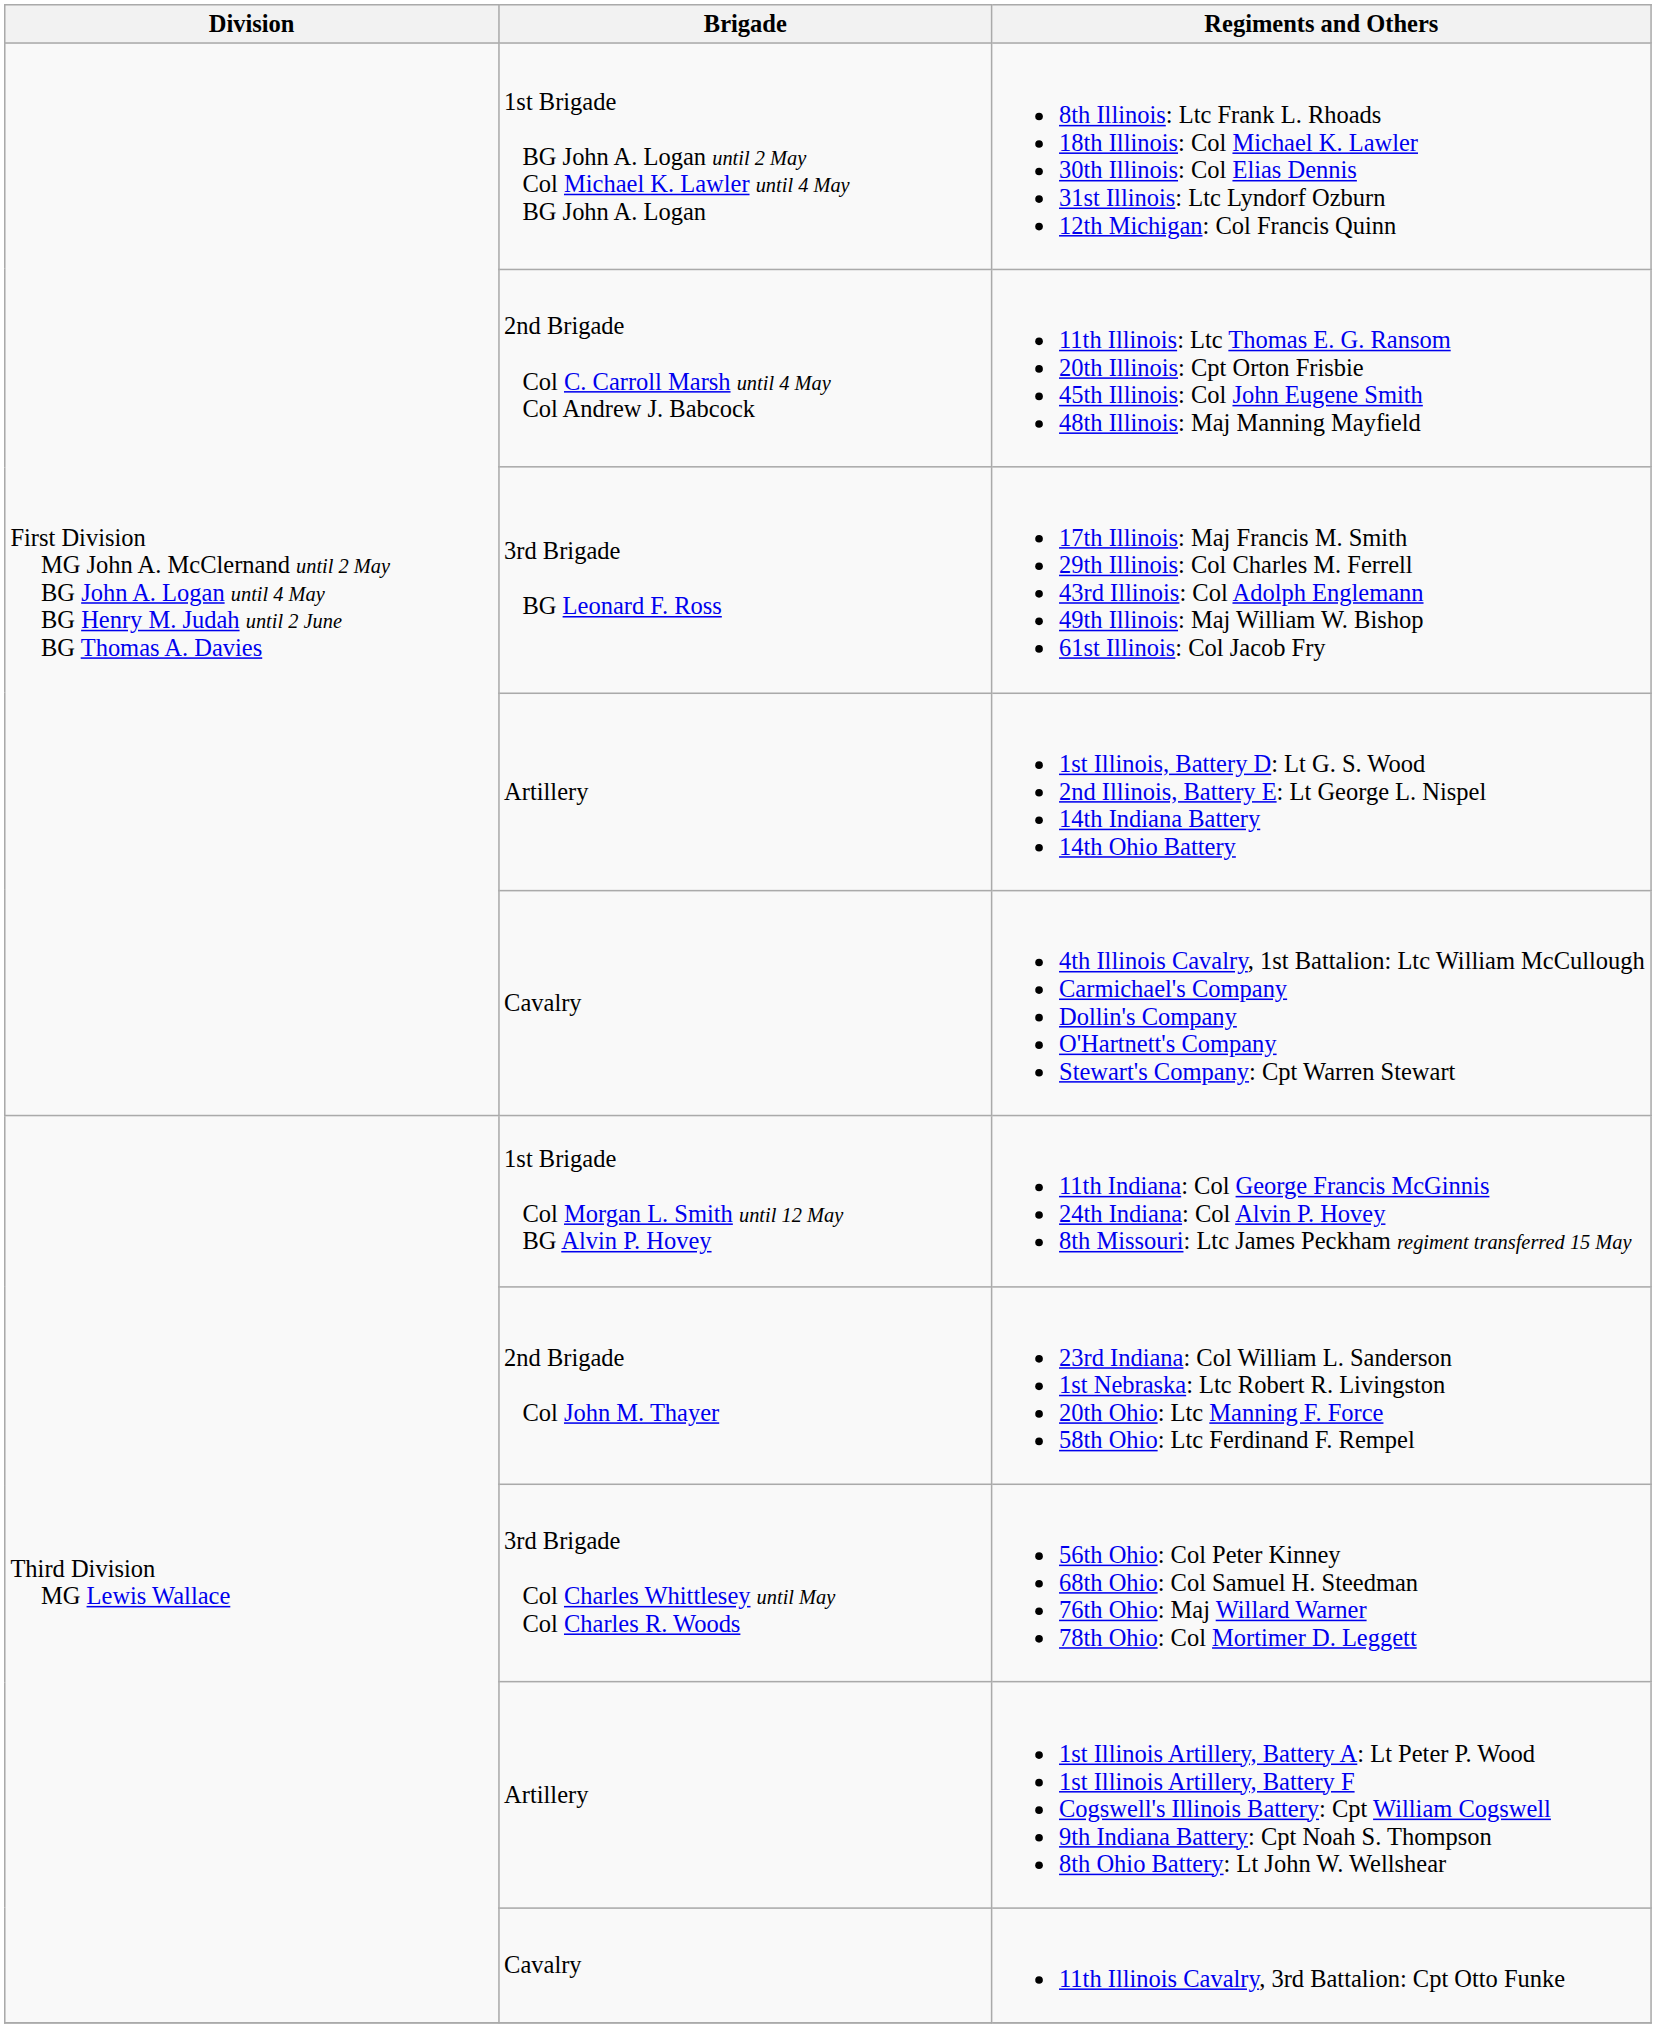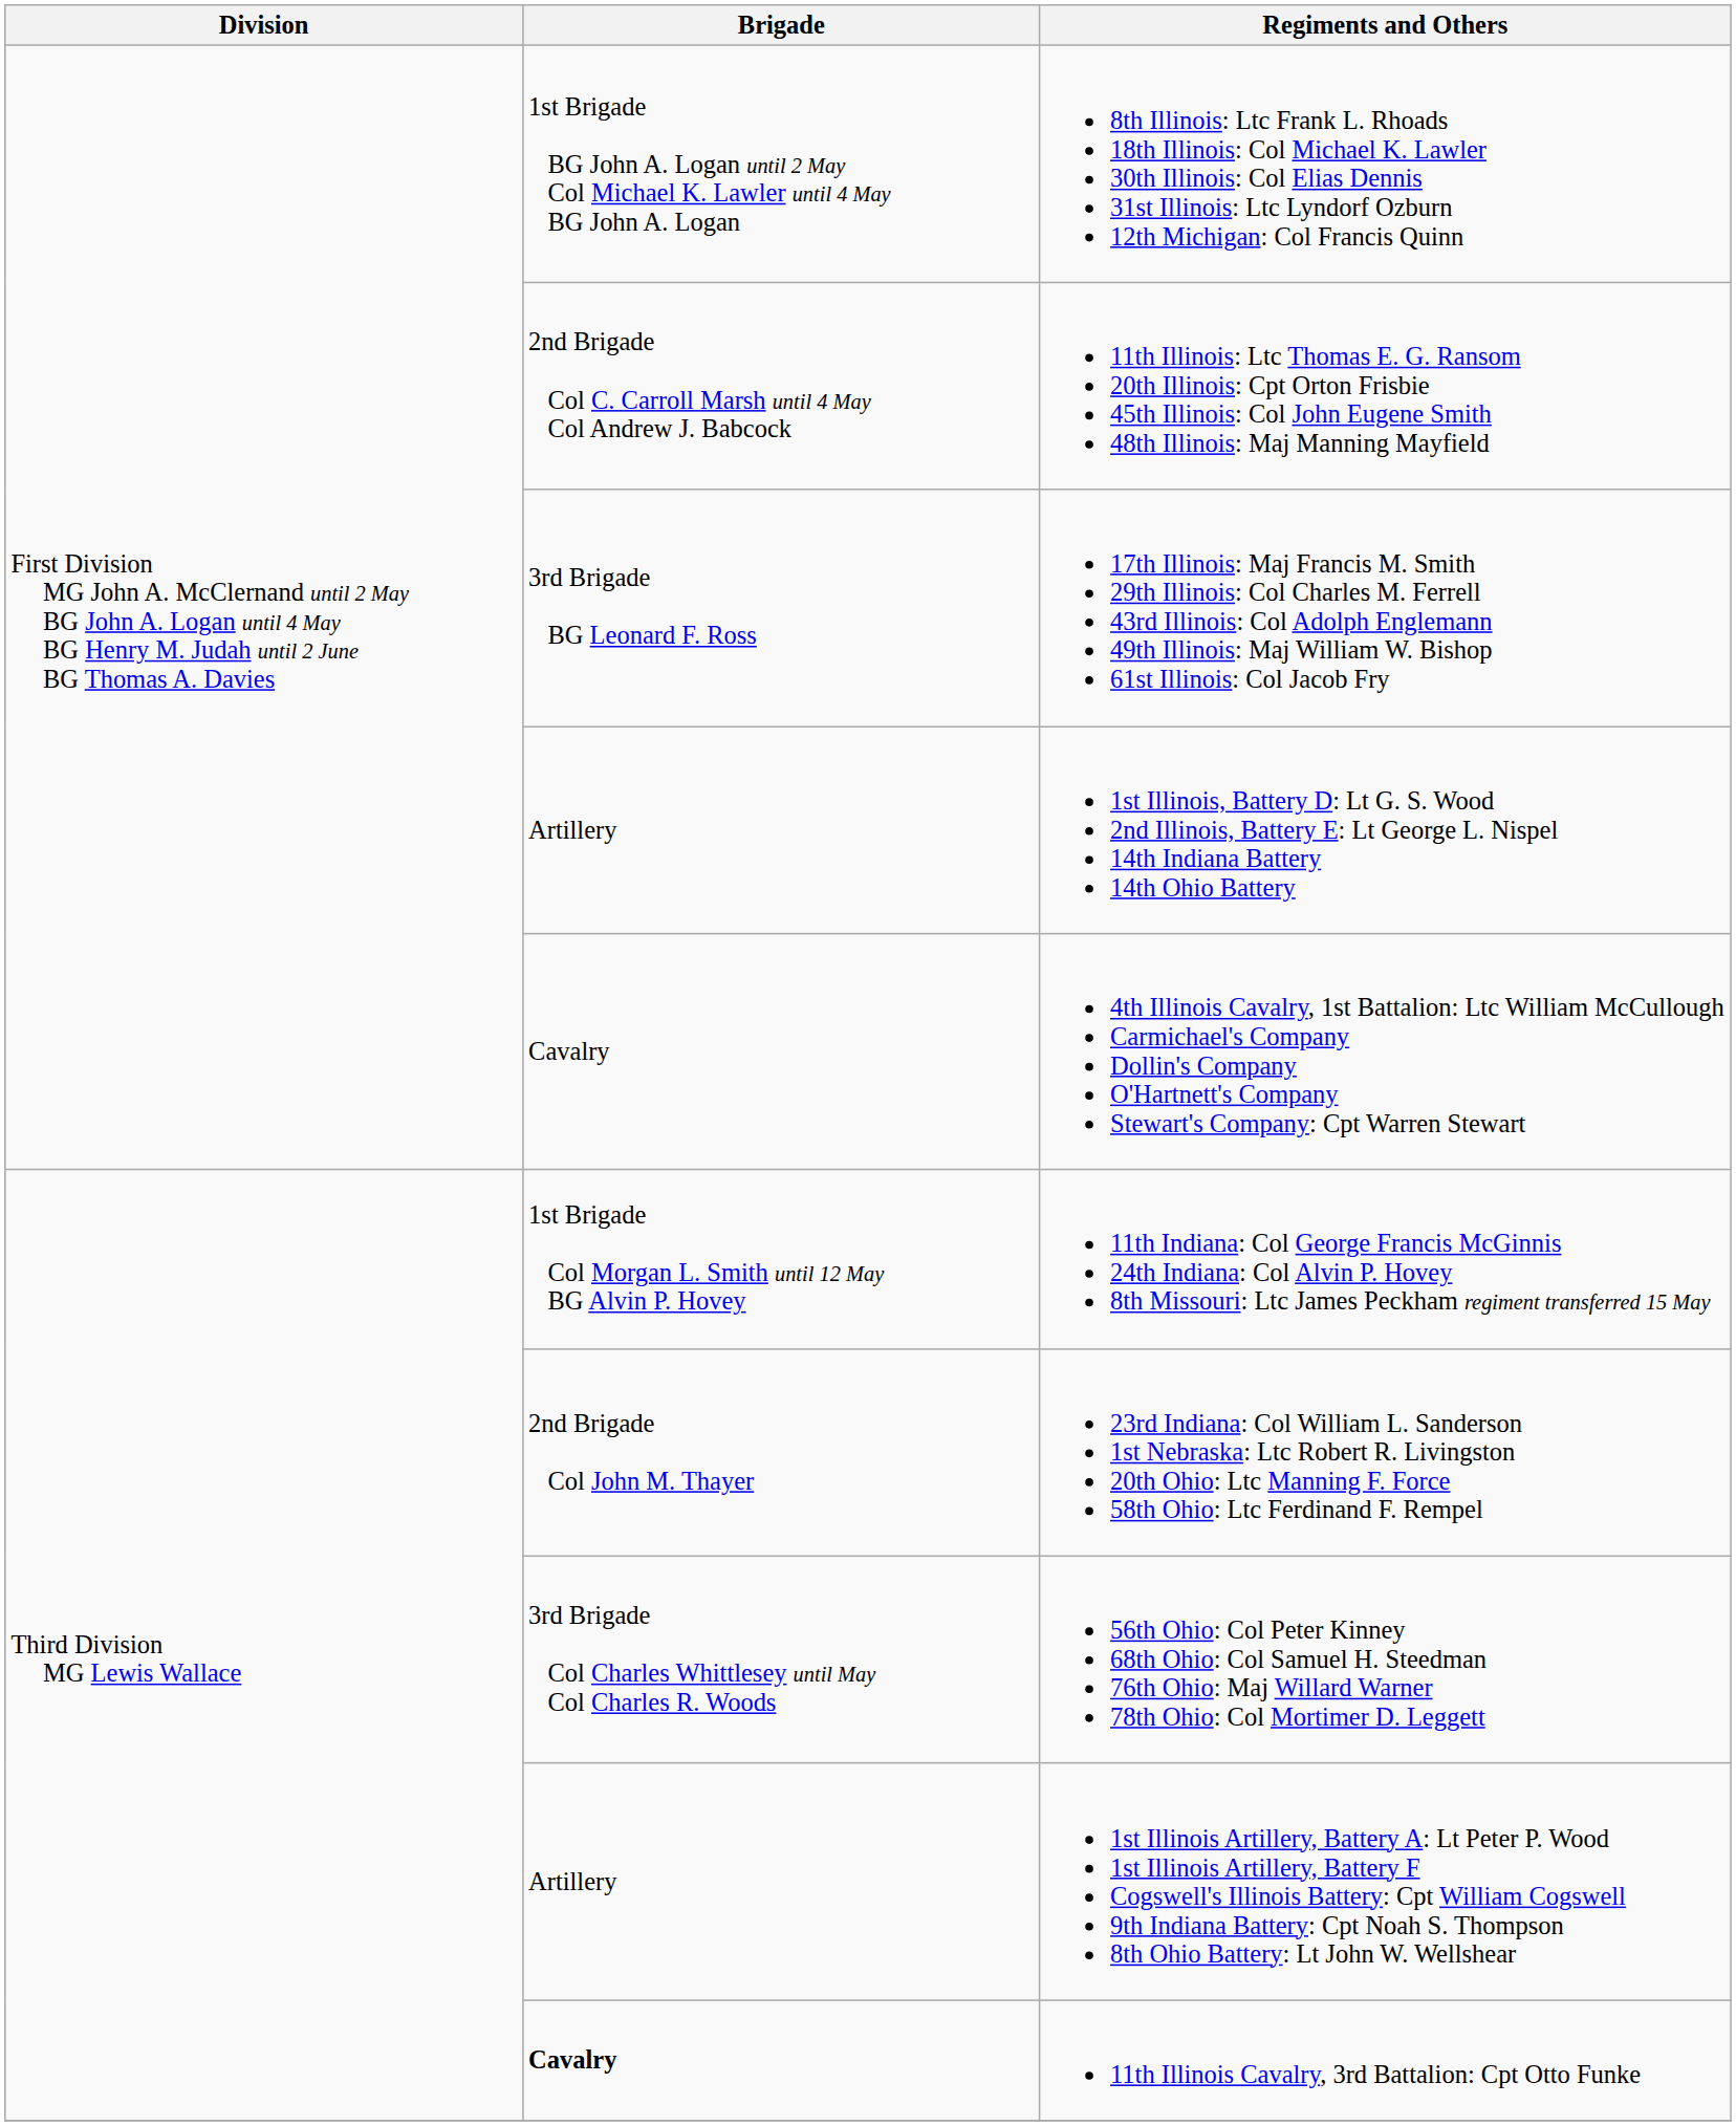11th Illinois Cavalry, 3rd Battalion: Cpt Otto Funke | Brigade: normal -> bold
